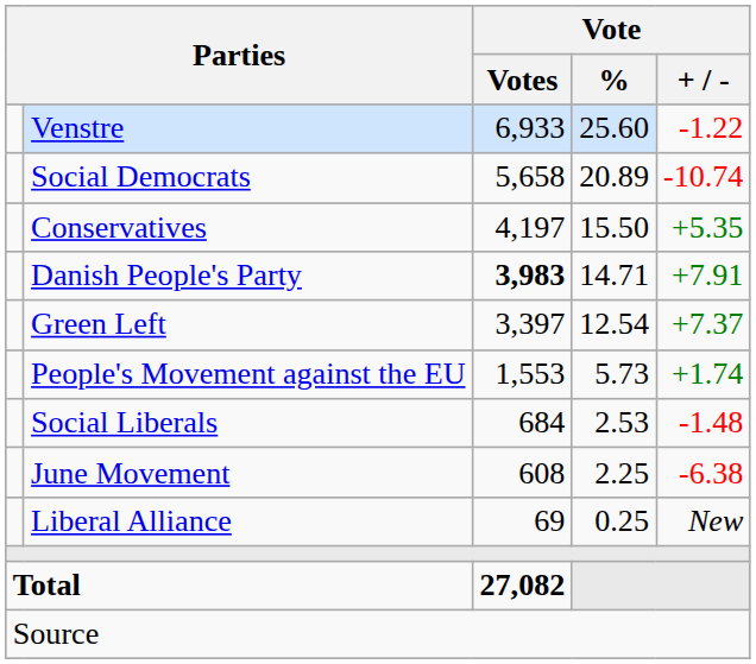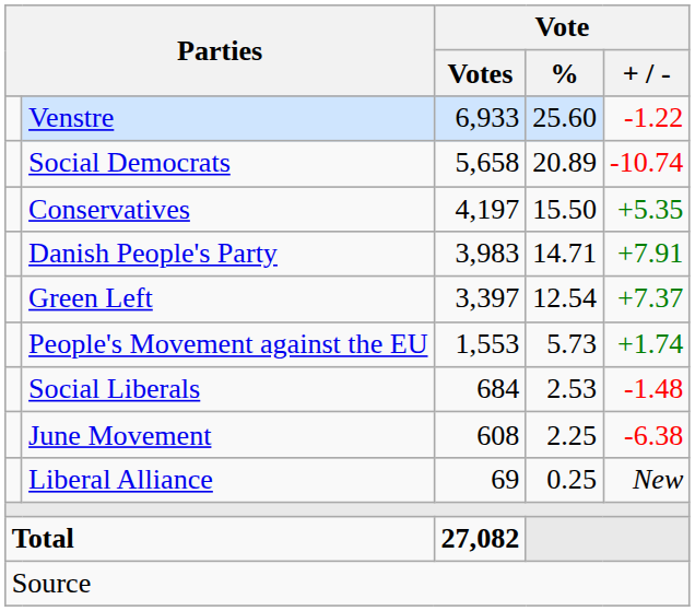Danish People's Party | Vote / Votes: bold -> normal
